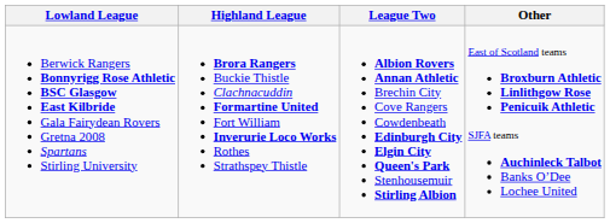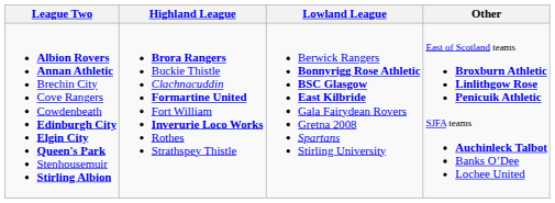columns swapped: League Two <-> Lowland League
